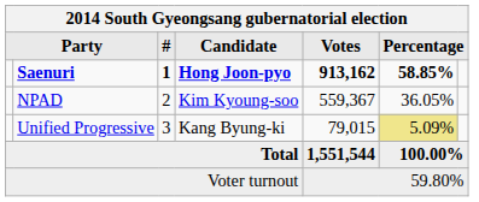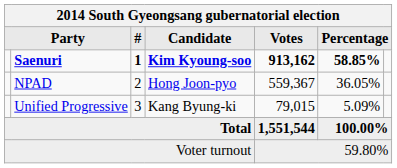Saenuri | Candidate: Hong Joon-pyo -> Kim Kyoung-soo
NPAD | Candidate: Kim Kyoung-soo -> Hong Joon-pyo
Unified Progressive | column 6: khaki background -> no background
